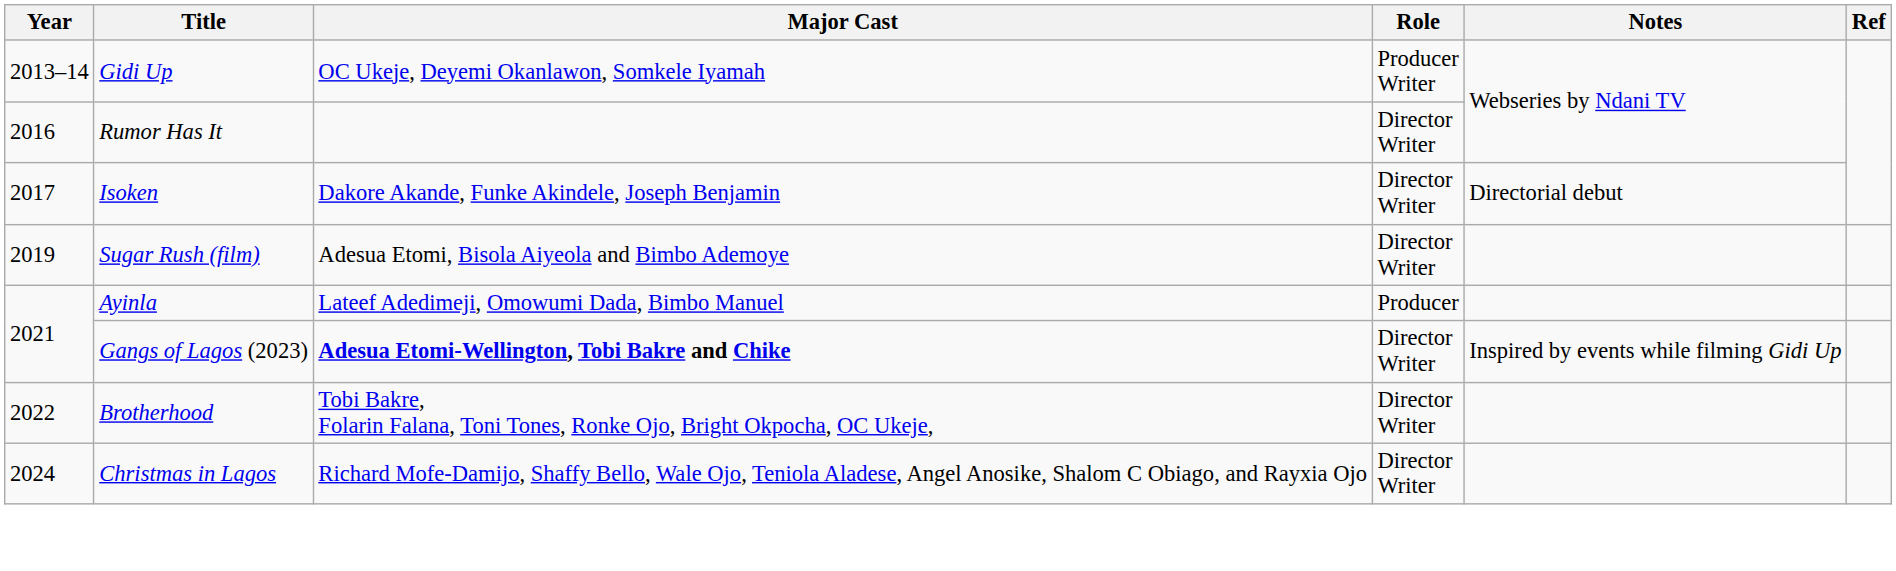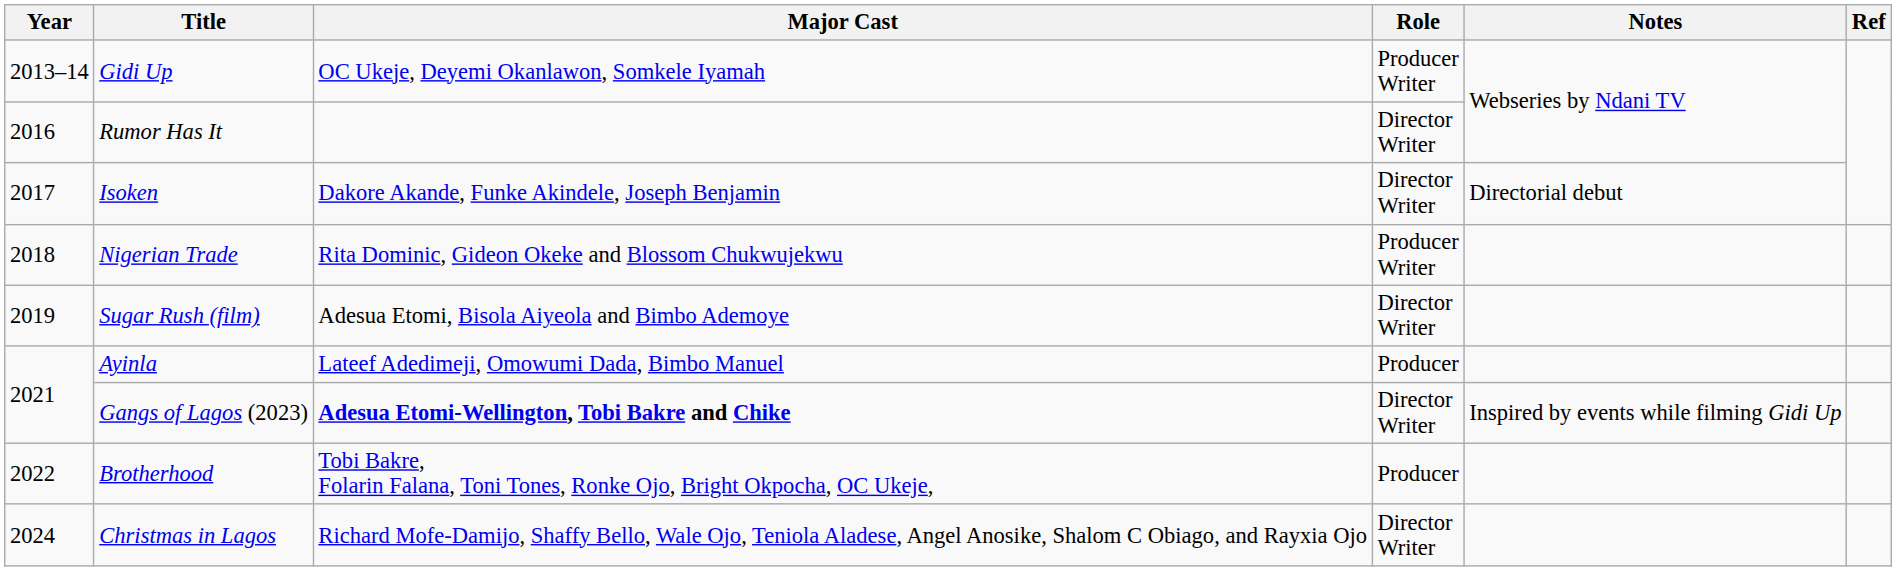+ row: 2018 | Nigerian Trade | Rita Dominic, Gideon Okeke and Blossom Chukwujekwu | Producer Writer
Brotherhood | Role: Director Writer -> Producer
